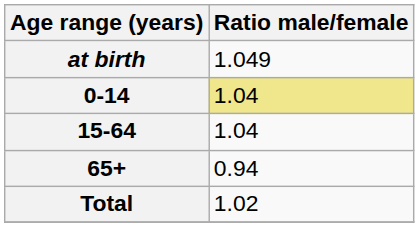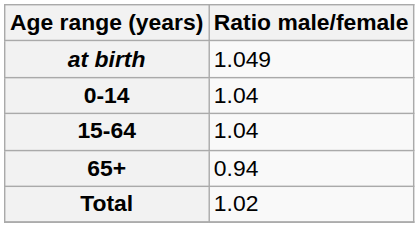0-14 | Ratio male/female: khaki background -> no background
